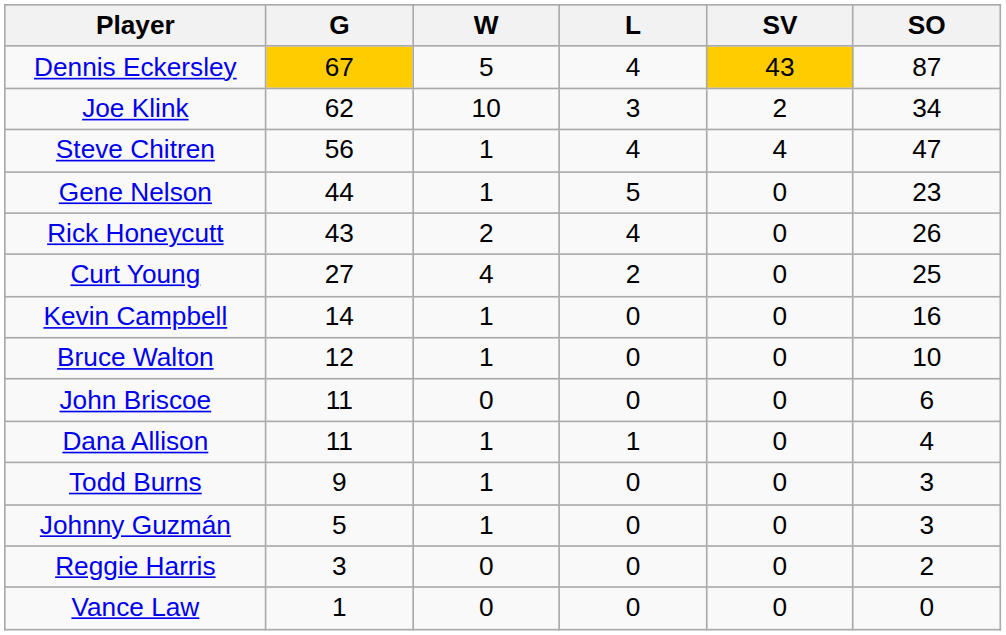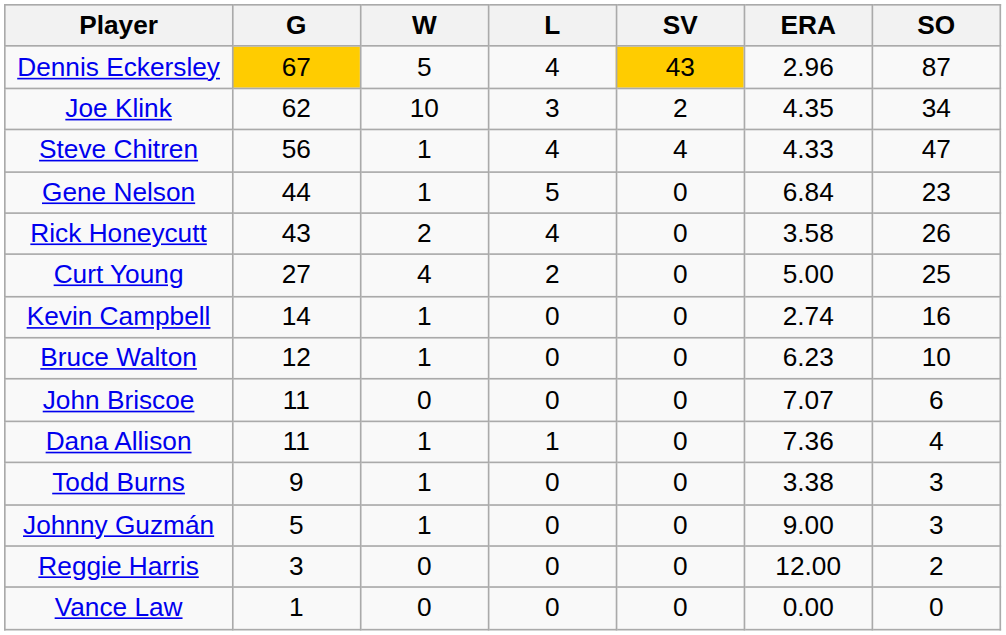+ column: ERA | 2.96 | 4.35 | 4.33 | 6.84 | 3.58 | 5.00 | 2.74 | 6.23 | 7.07 | 7.36 | 3.38 | 9.00 | 12.00 | 0.00
